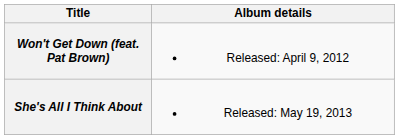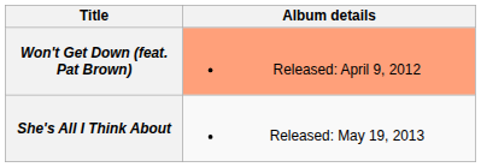Won't Get Down (feat. Pat Brown) | Album details: no background -> lightsalmon background
